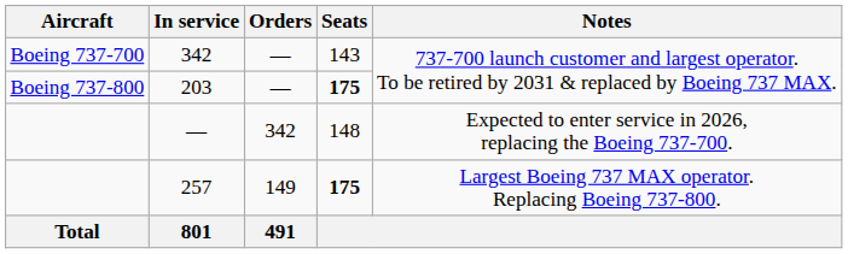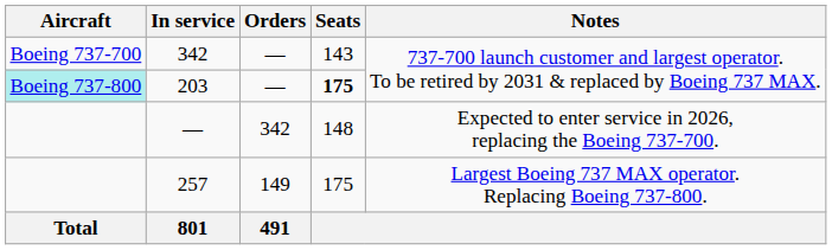203 | Aircraft: no background -> paleturquoise background
257 | Seats: bold -> normal
